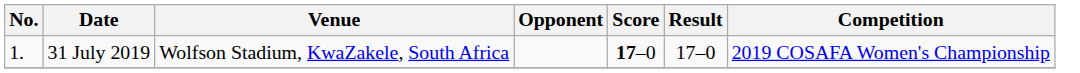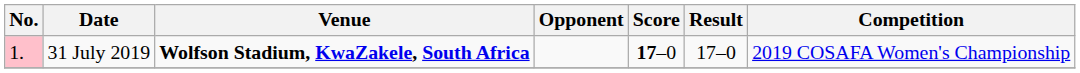31 July 2019 | No.: no background -> pink background
31 July 2019 | Venue: normal -> bold
